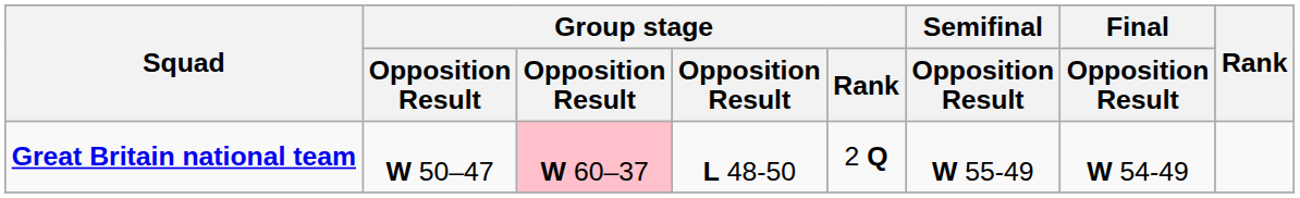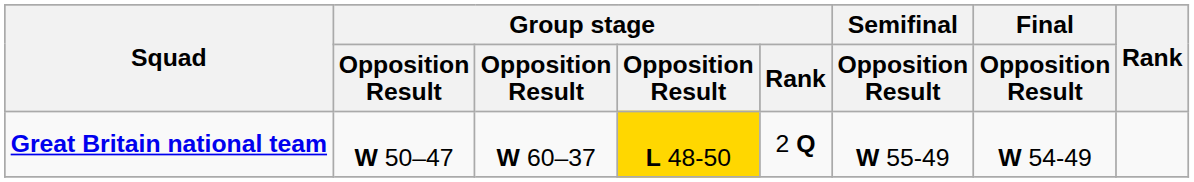Great Britain national team | column 3: pink background -> no background
Great Britain national team | column 4: no background -> gold background
